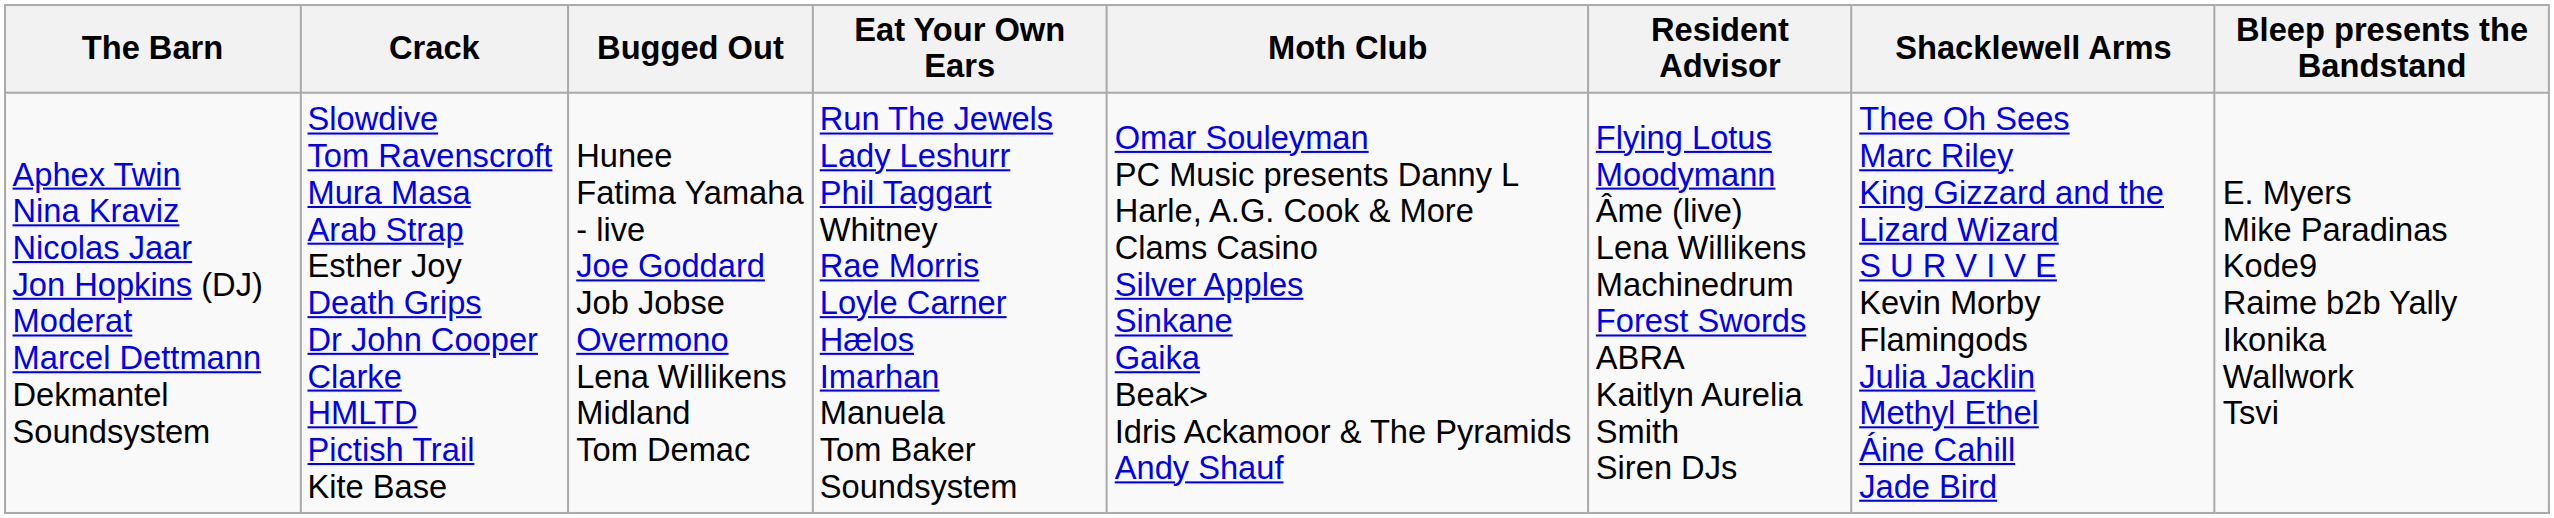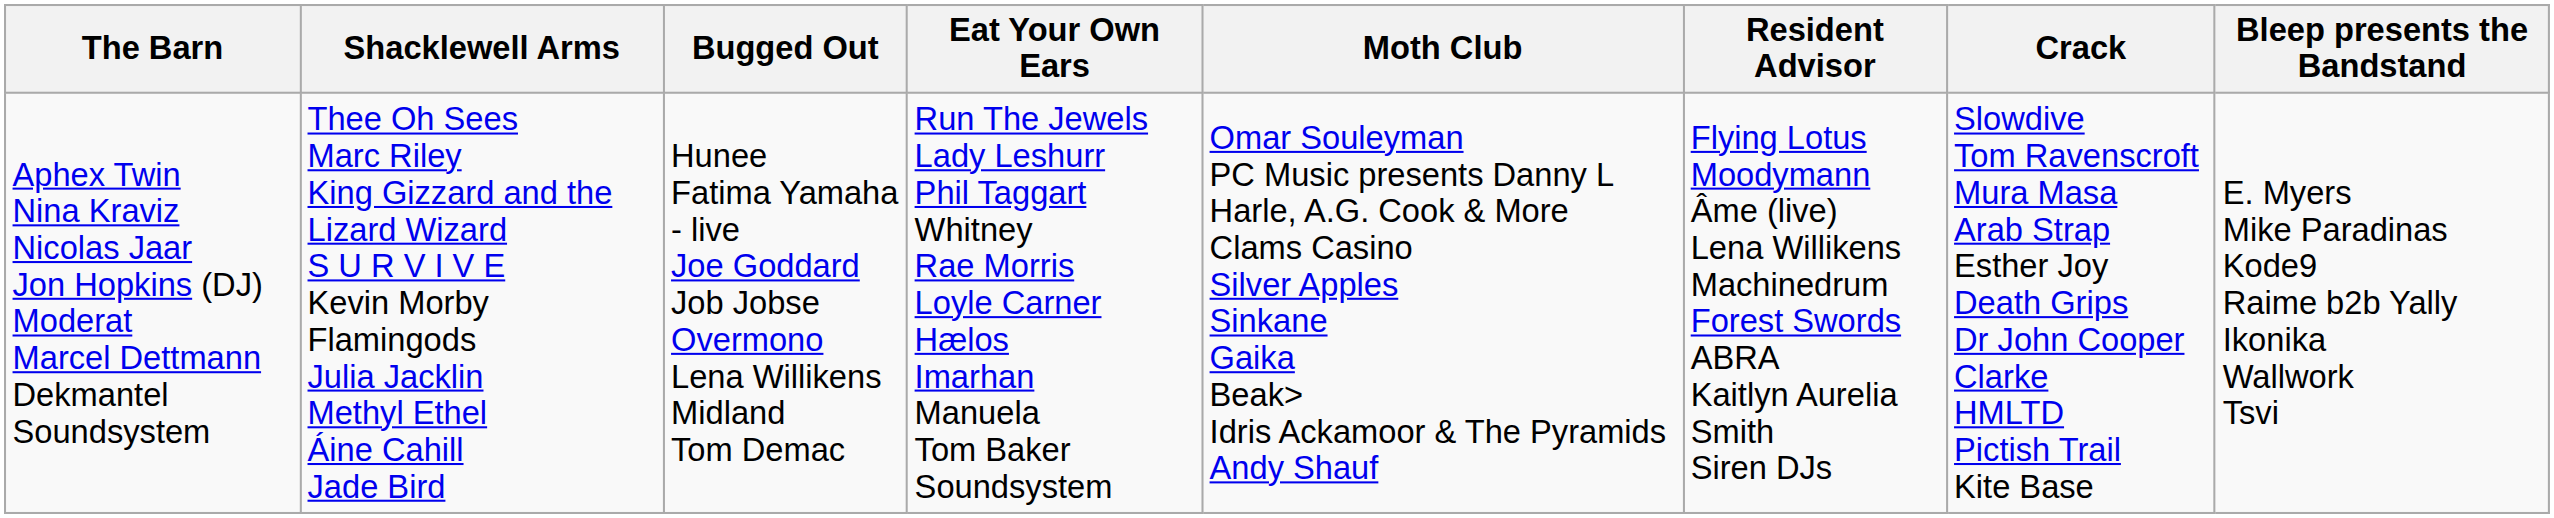columns swapped: Crack <-> Shacklewell Arms
